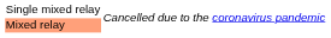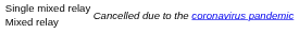Mixed relay | column 1: lightsalmon background -> no background
